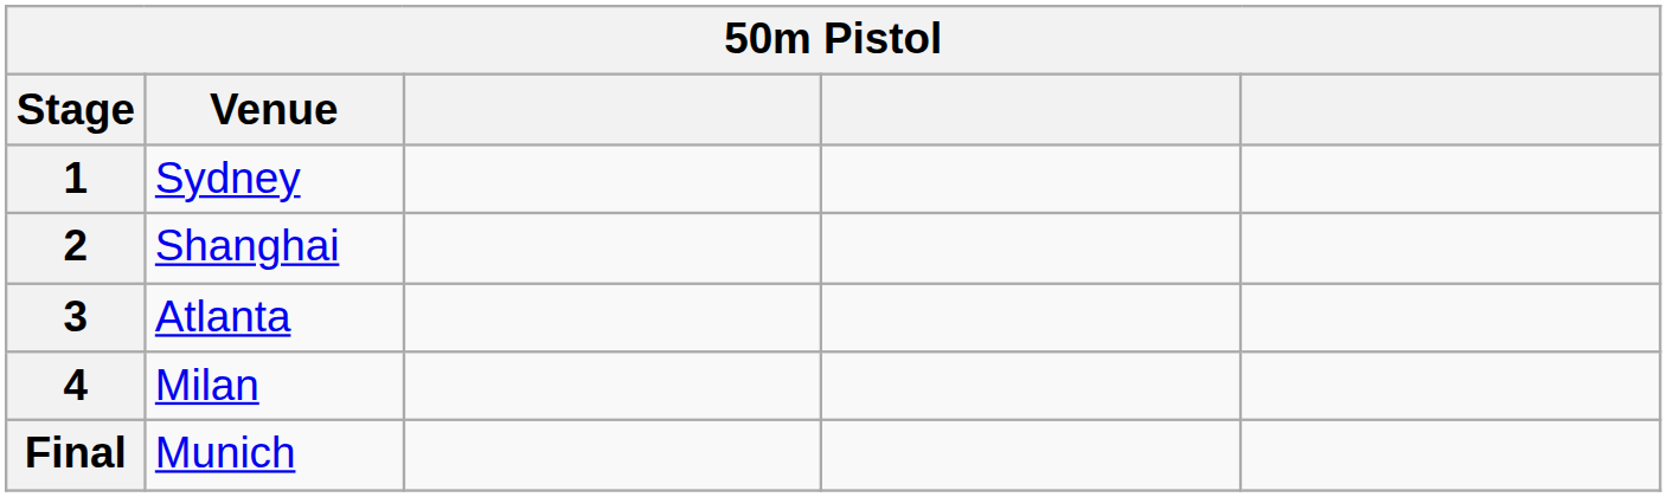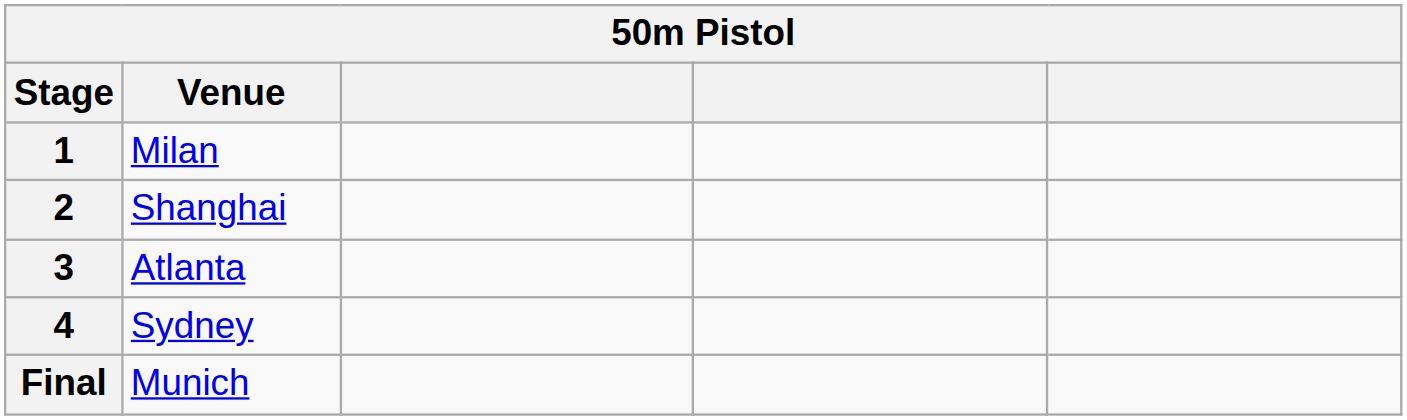1 | Venue: Sydney -> Milan
4 | Venue: Milan -> Sydney
